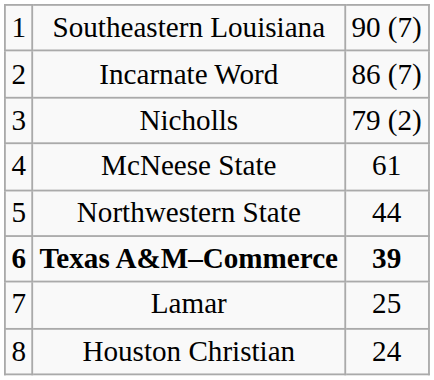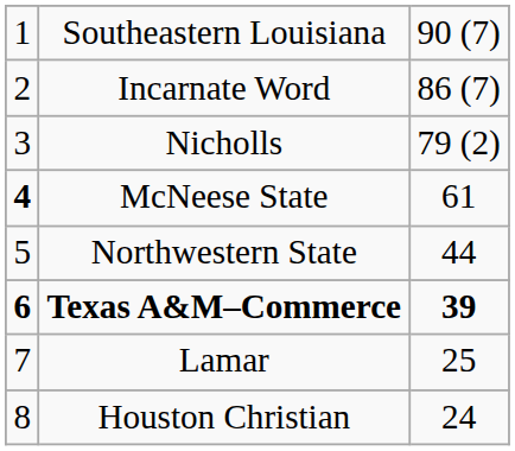McNeese State | column 1: normal -> bold
